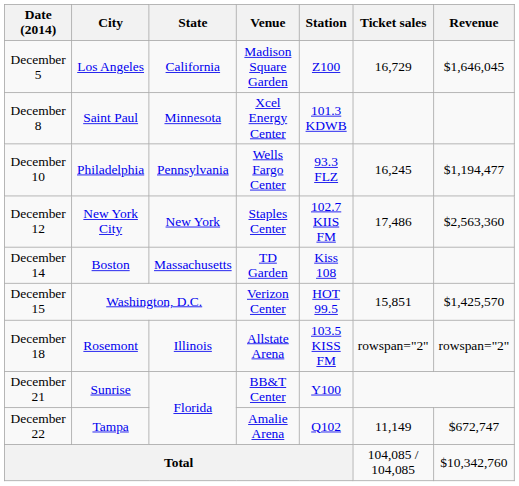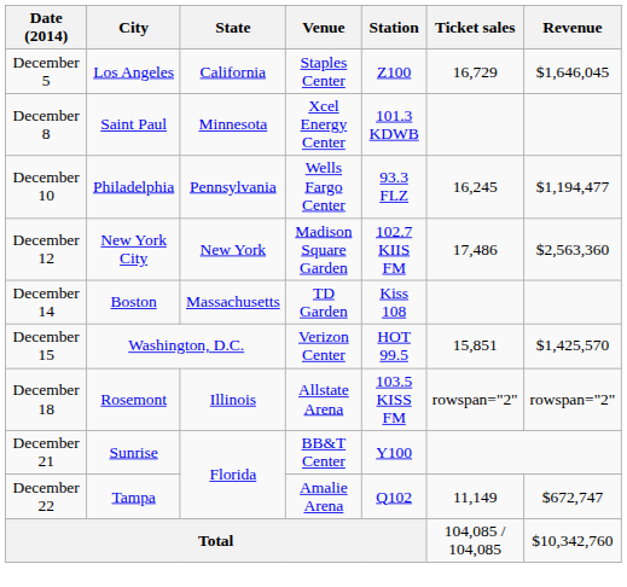December 5 | Venue: Madison Square Garden -> Staples Center
December 12 | Venue: Staples Center -> Madison Square Garden
